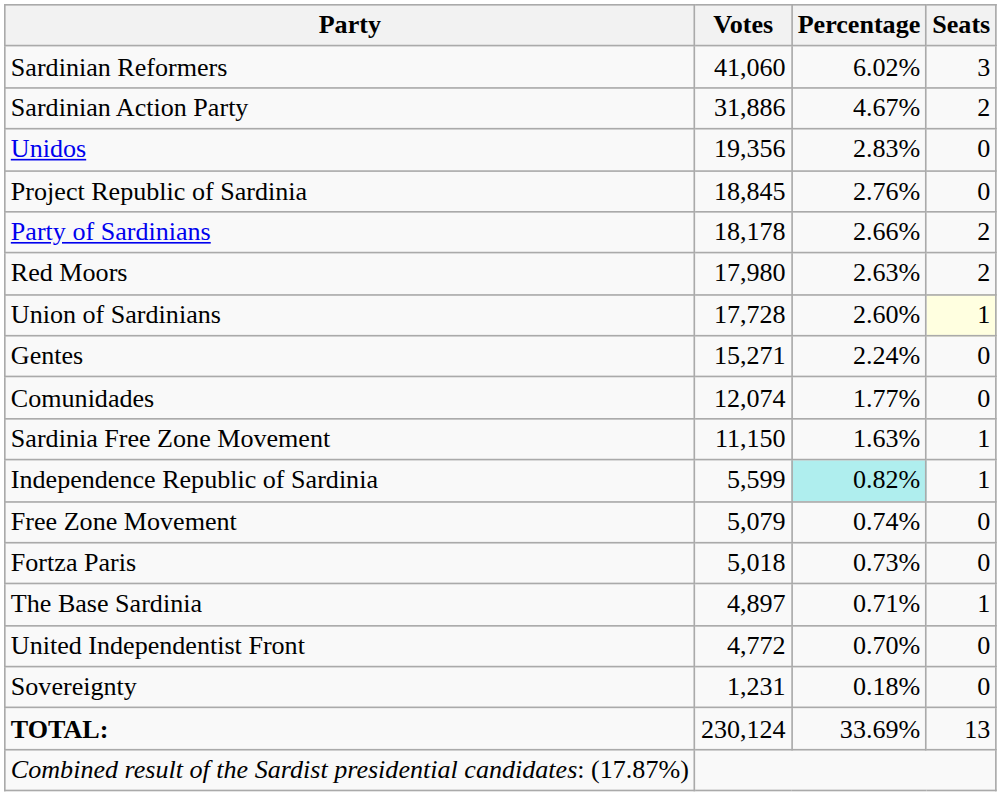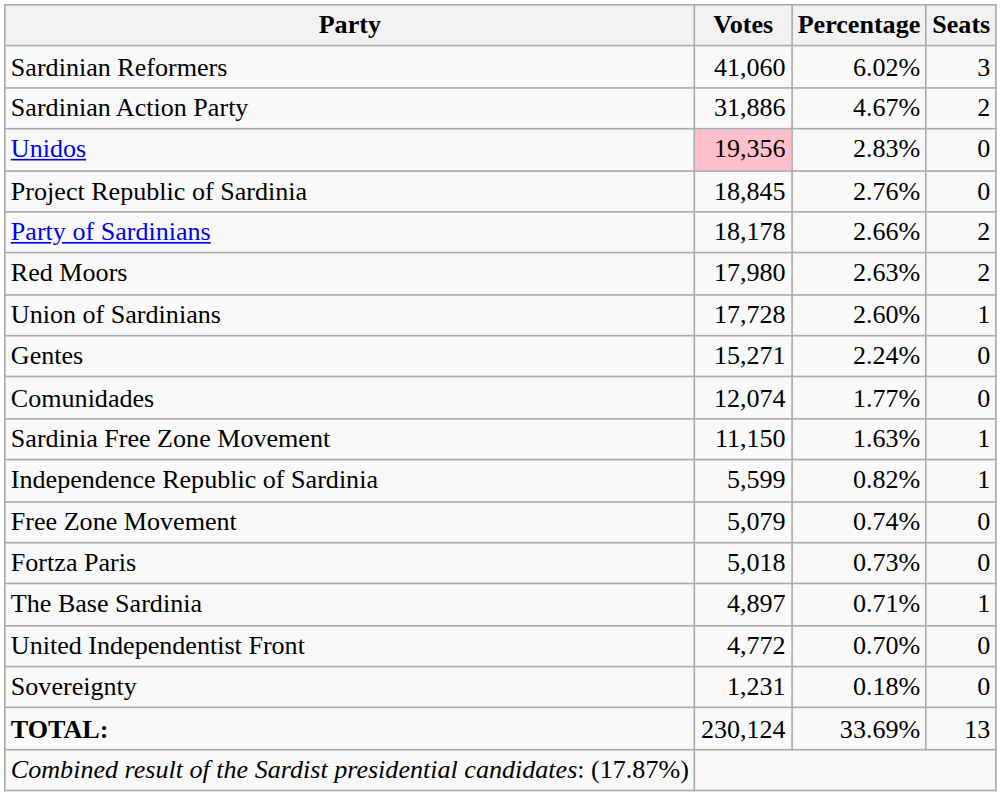Unidos | Votes: no background -> pink background
Union of Sardinians | Seats: lightyellow background -> no background
Independence Republic of Sardinia | Percentage: paleturquoise background -> no background
